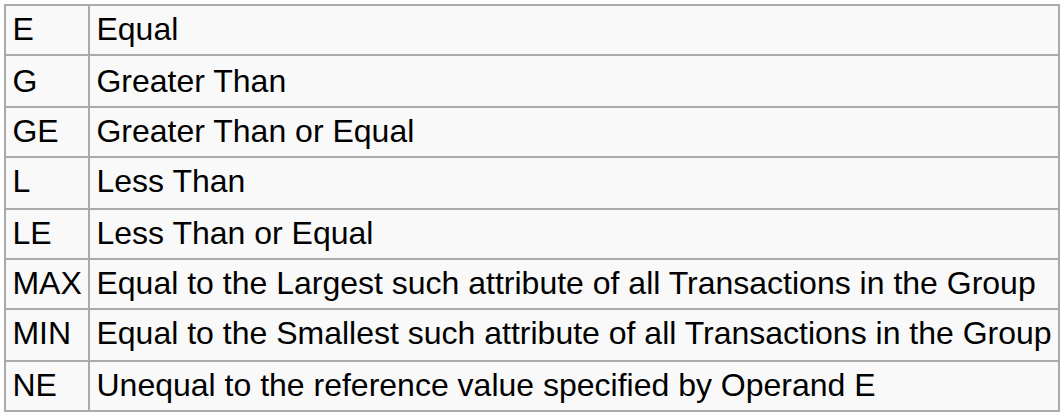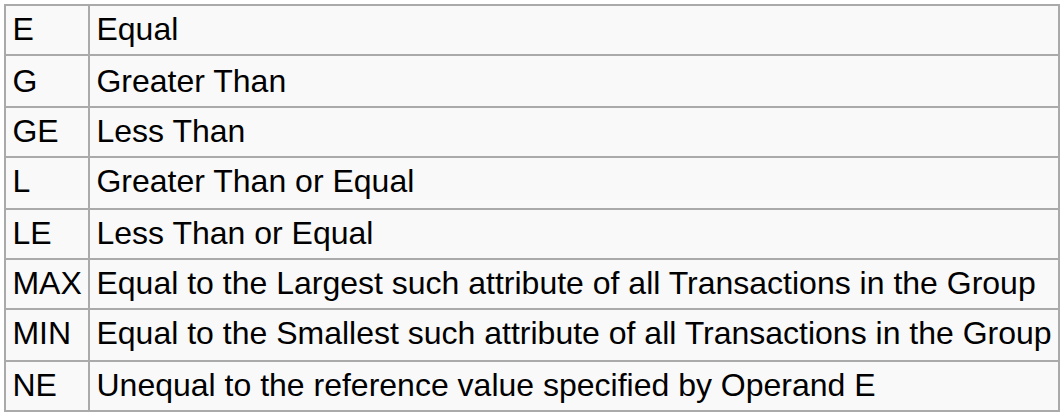GE | column 2: Greater Than or Equal -> Less Than
L | column 2: Less Than -> Greater Than or Equal
